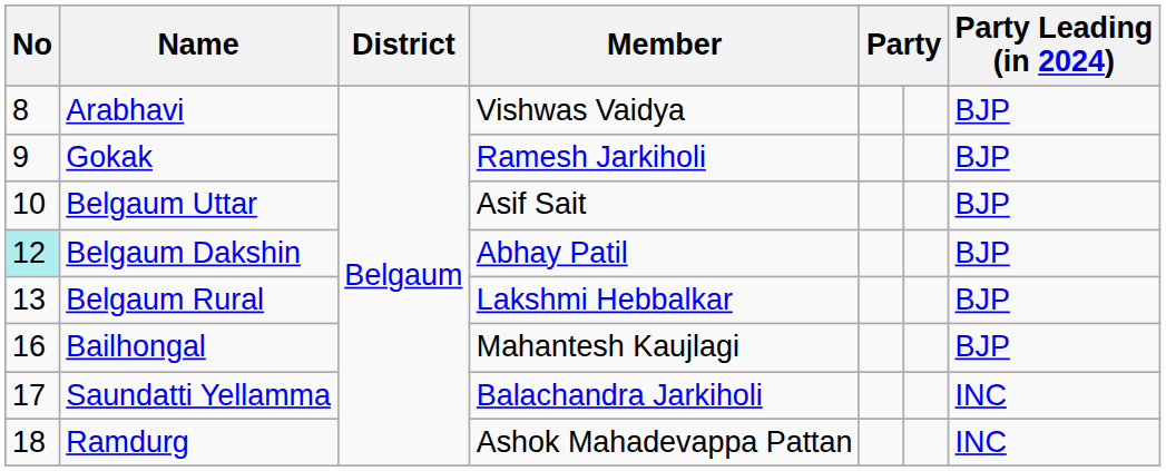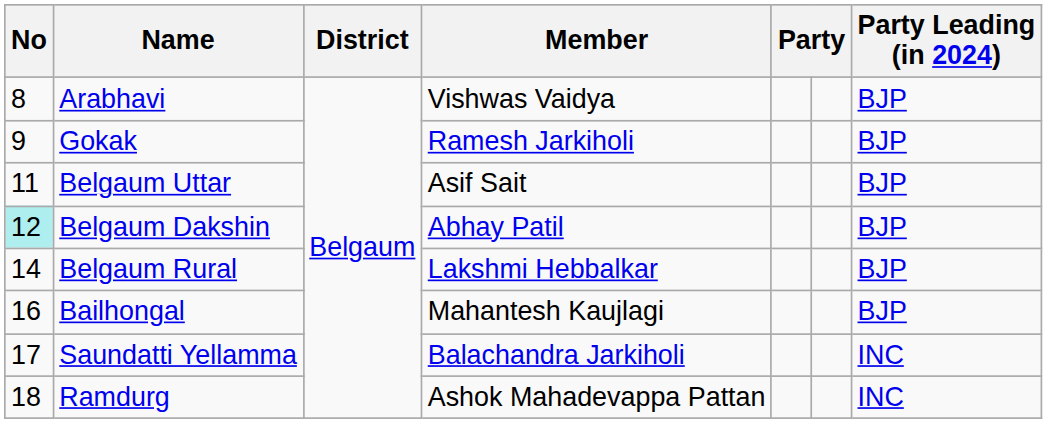Belgaum Uttar | No: 10 -> 11
Belgaum Rural | No: 13 -> 14
